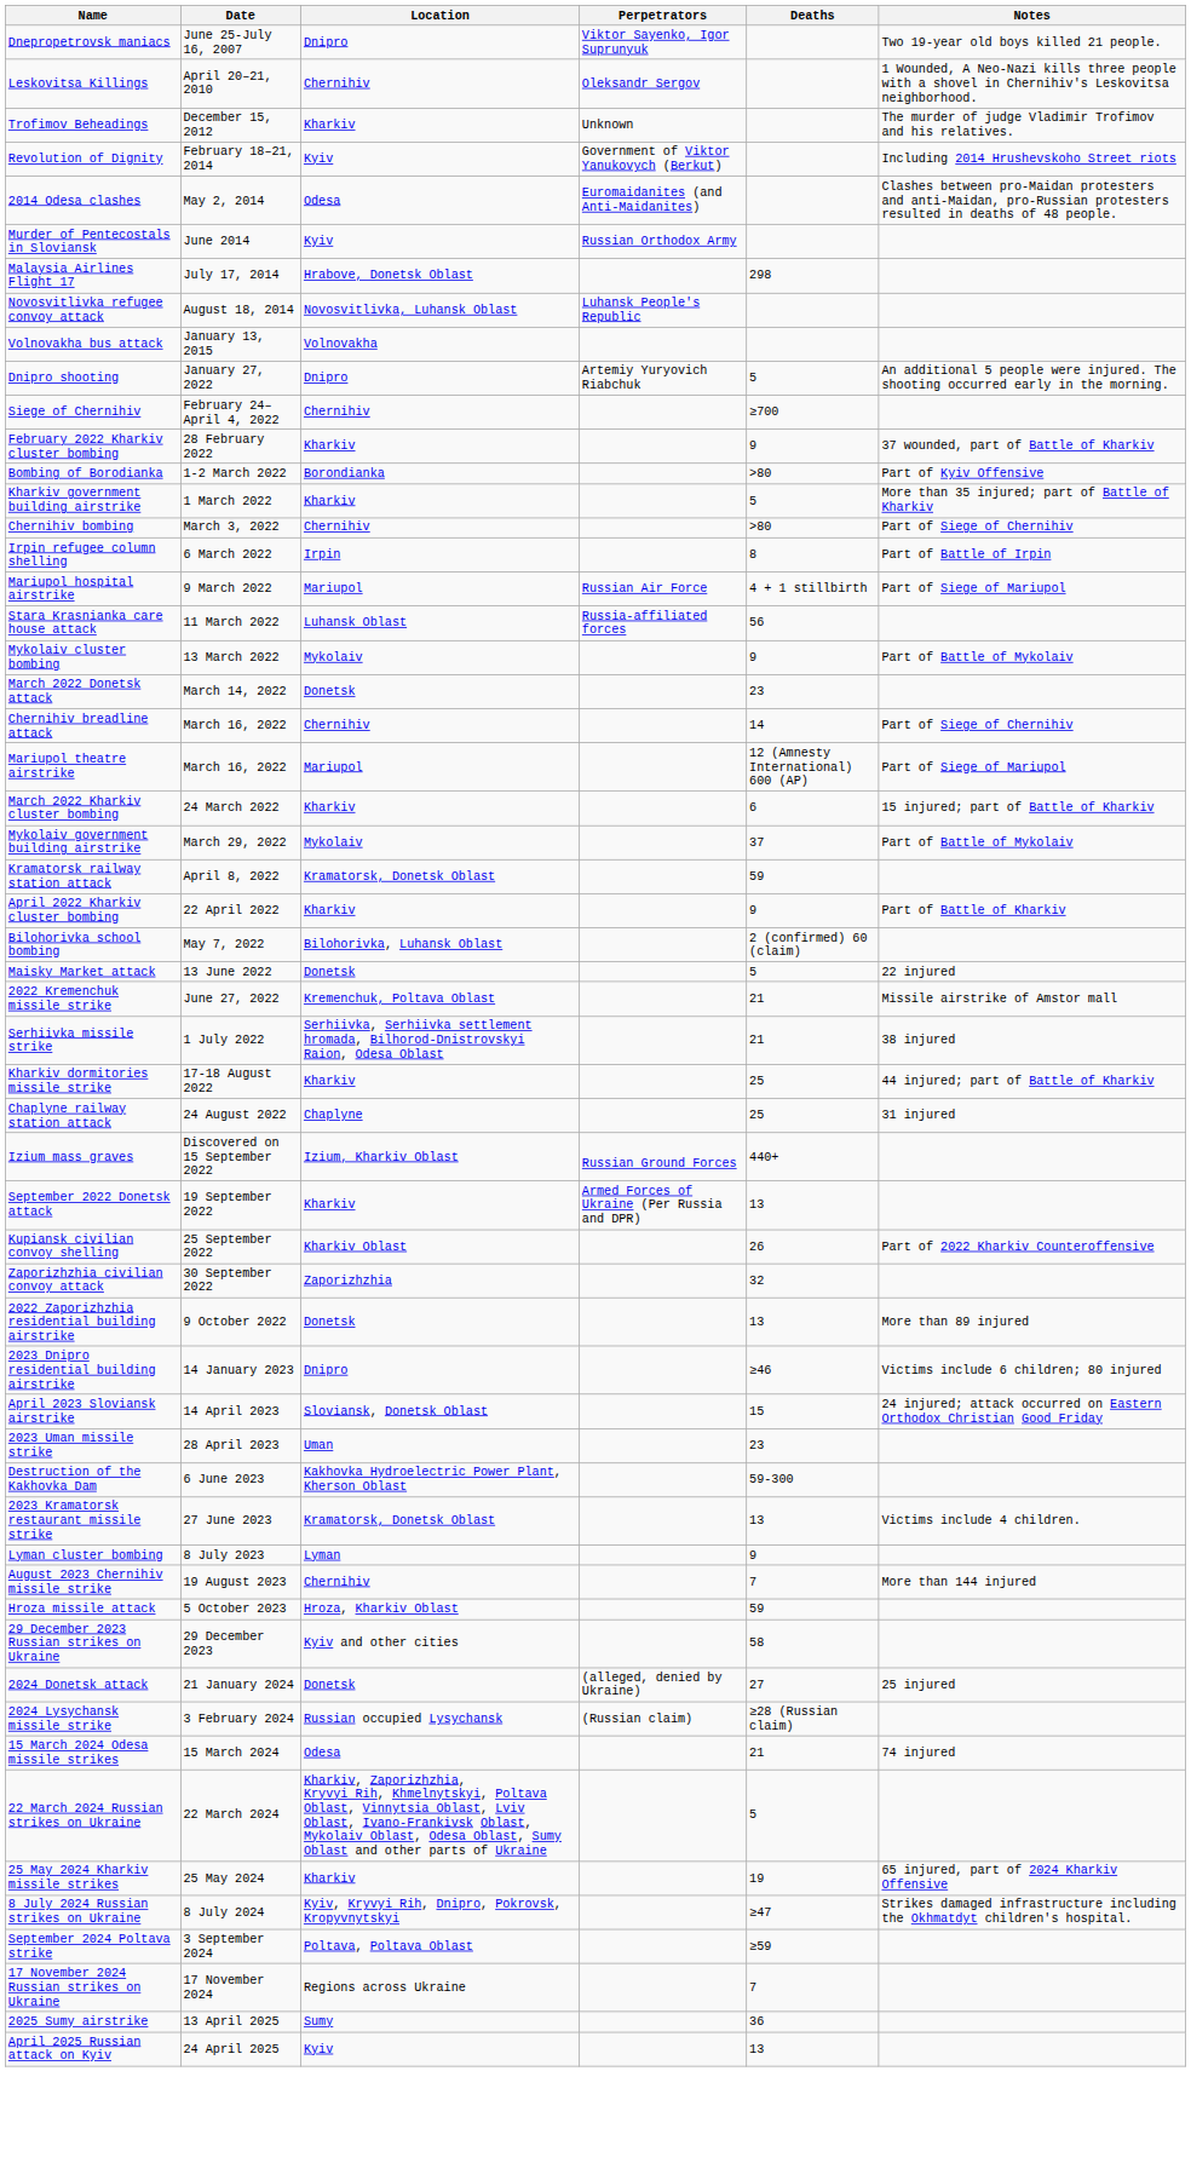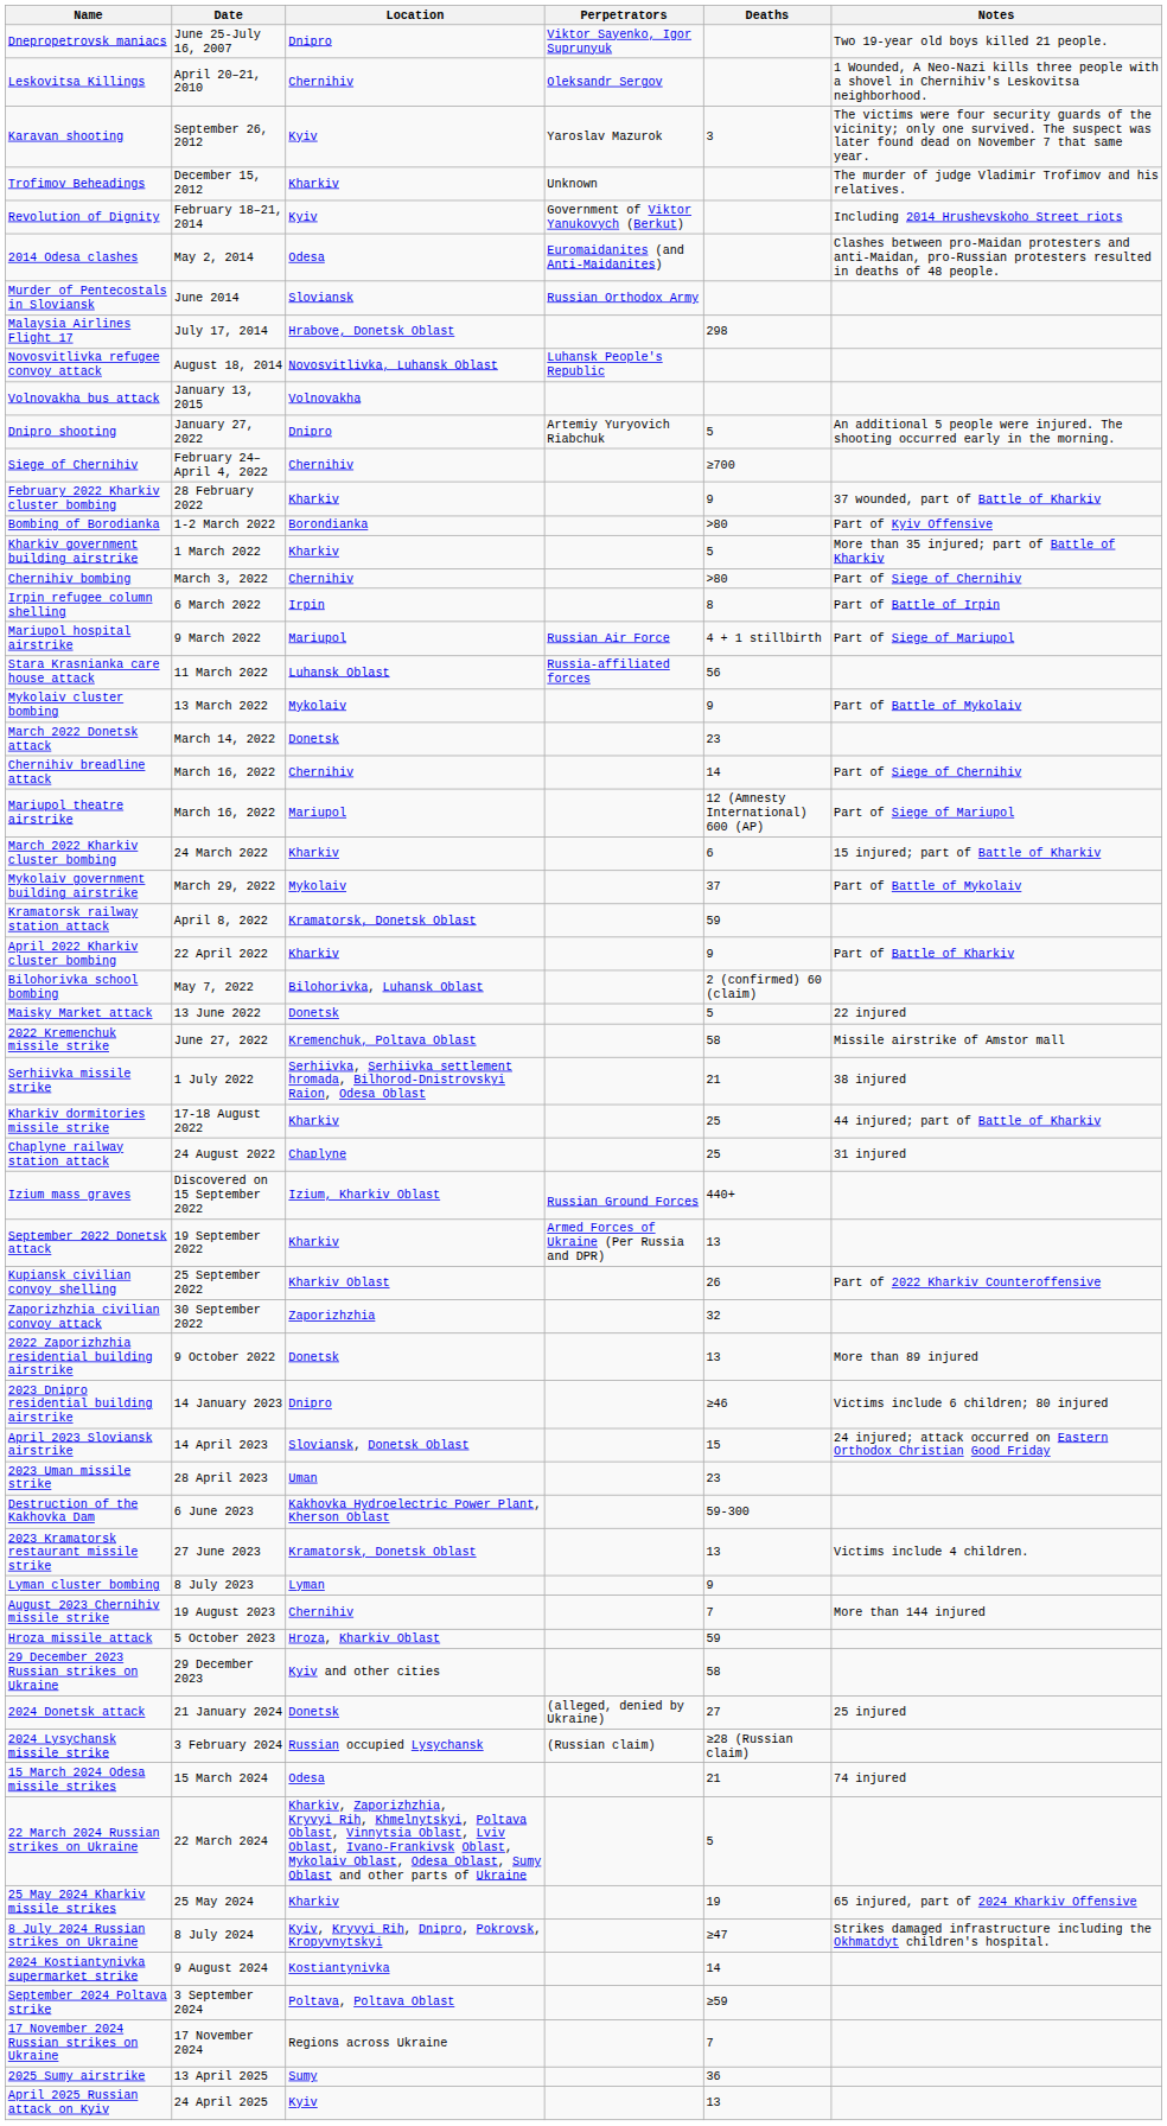+ row: Karavan shooting | September 26, 2012 | Kyiv | Yaroslav Mazurok | 3 | The victims were four security guards of the vicinity; only one survived. The suspect was later found dead on November 7 that same year.
Murder of Pentecostals in Sloviansk | Location: Kyiv -> Sloviansk
2022 Kremenchuk missile strike | Deaths: 21 -> 58
+ row: 2024 Kostiantynivka supermarket strike | 9 August 2024 | Kostiantynivka | 14
